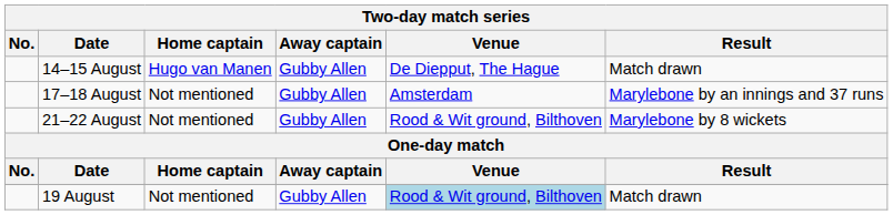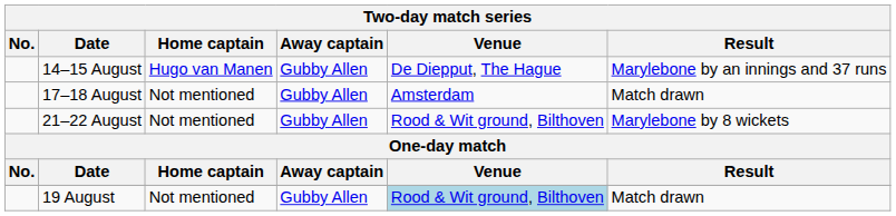14–15 August | Result: Match drawn -> Marylebone by an innings and 37 runs
17–18 August | Result: Marylebone by an innings and 37 runs -> Match drawn
